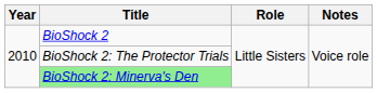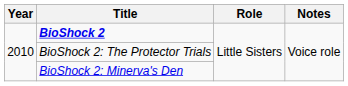BioShock 2 | Title: normal -> bold
BioShock 2: Minerva's Den | Title: lightgreen background -> no background
